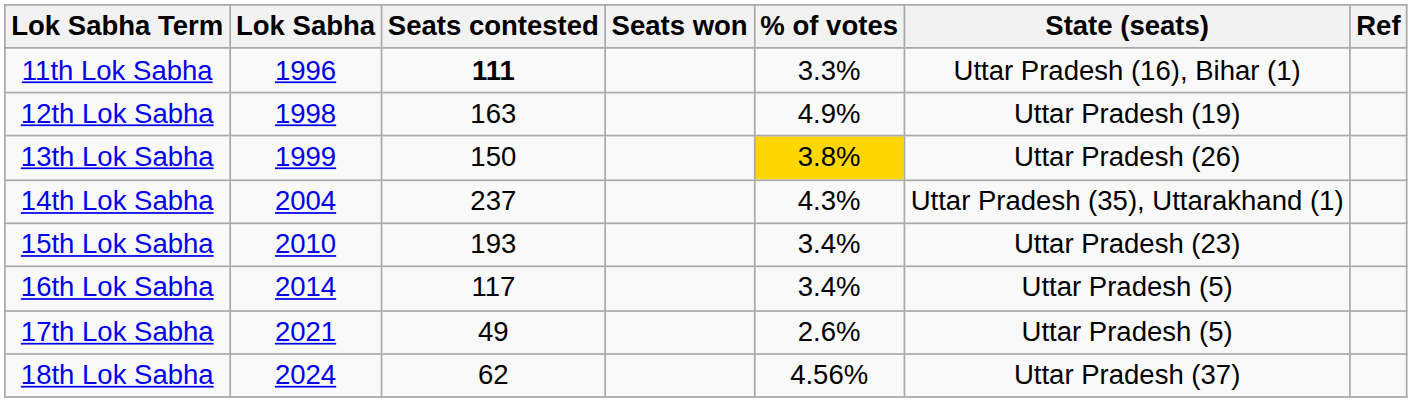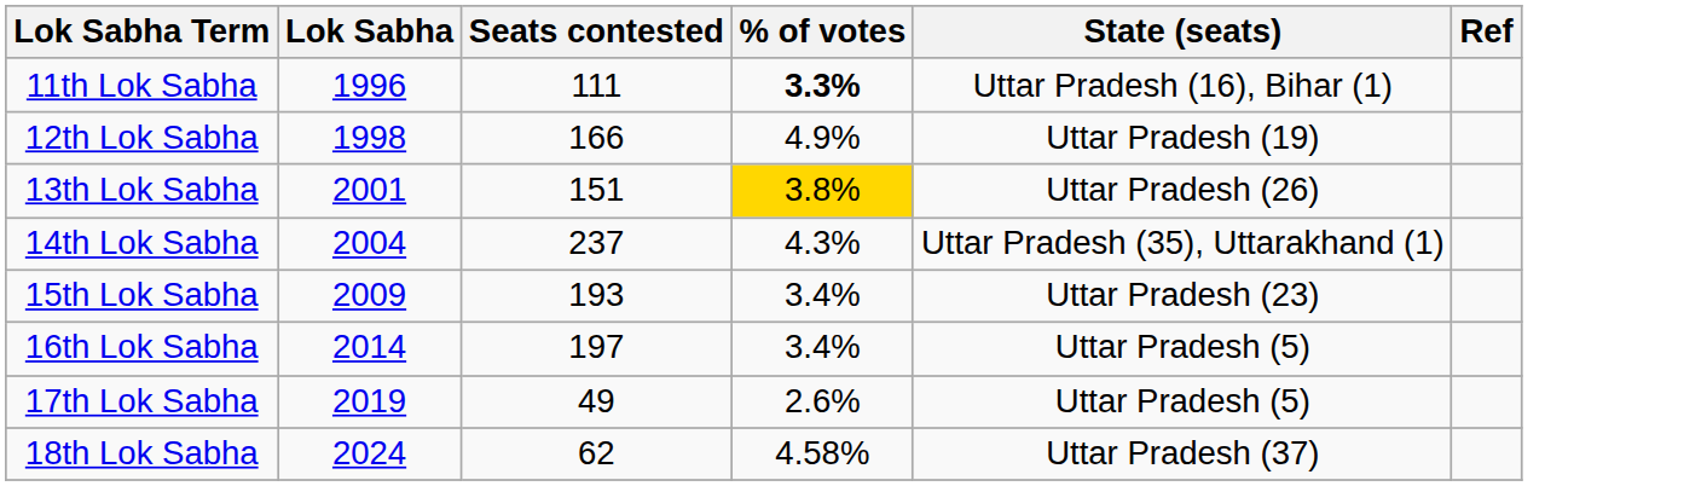- column: Seats won
11th Lok Sabha | Seats contested: bold -> normal
11th Lok Sabha | % of votes: normal -> bold
12th Lok Sabha | Seats contested: 163 -> 166
13th Lok Sabha | Lok Sabha: 1999 -> 2001
13th Lok Sabha | Seats contested: 150 -> 151
15th Lok Sabha | Lok Sabha: 2010 -> 2009
16th Lok Sabha | Seats contested: 117 -> 197
17th Lok Sabha | Lok Sabha: 2021 -> 2019
18th Lok Sabha | % of votes: 4.56% -> 4.58%
